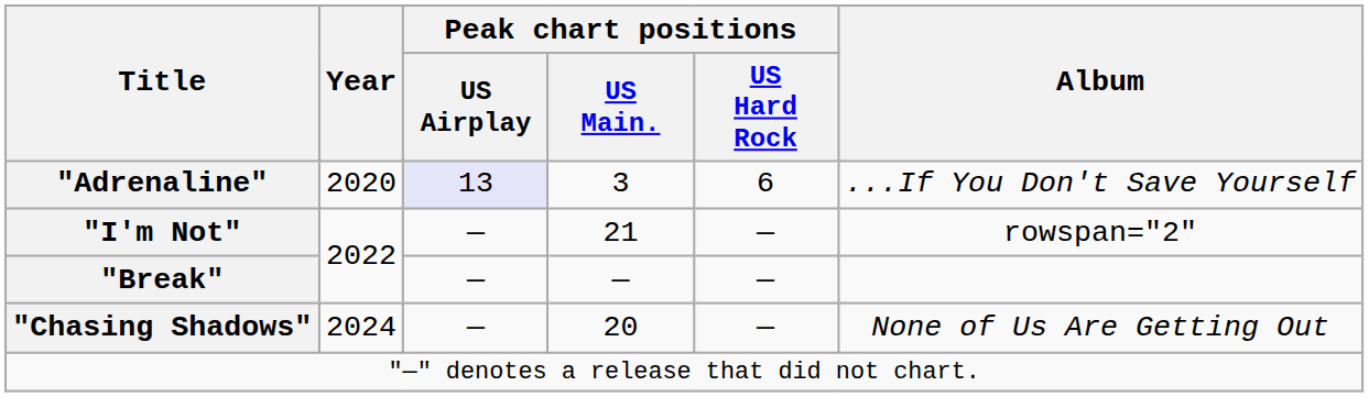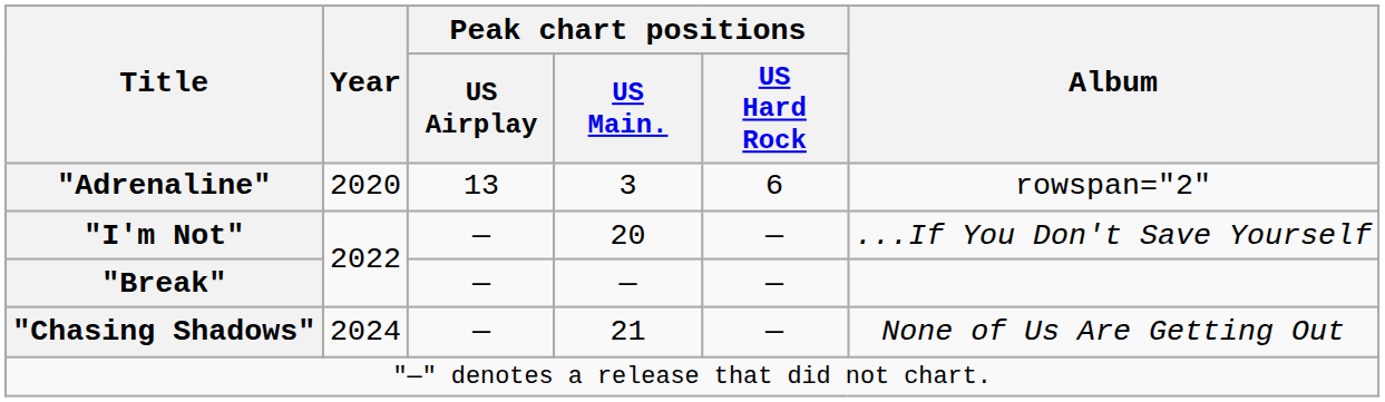"Adrenaline" | Peak chart positions / US Airplay: lavender background -> no background
"Adrenaline" | Album: ...If You Don't Save Yourself -> rowspan="2"
"I'm Not" | Peak chart positions / US Main.: 21 -> 20
"I'm Not" | Album: rowspan="2" -> ...If You Don't Save Yourself
"Chasing Shadows" | Peak chart positions / US Main.: 20 -> 21
